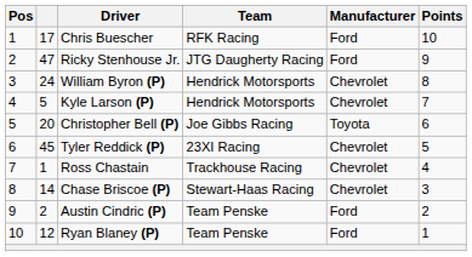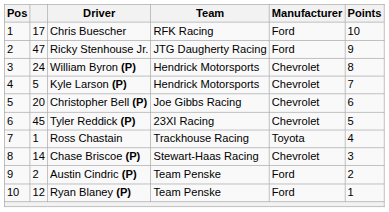Christopher Bell (P) | Manufacturer: Toyota -> Chevrolet
Ross Chastain | Manufacturer: Chevrolet -> Toyota
